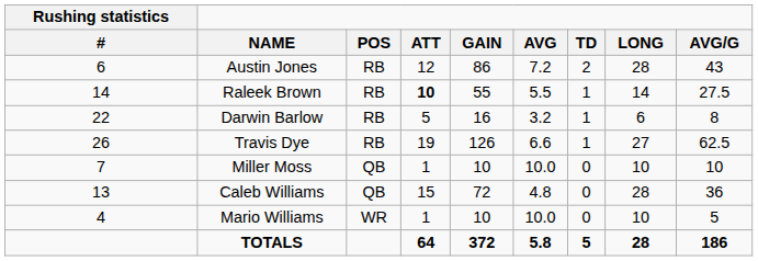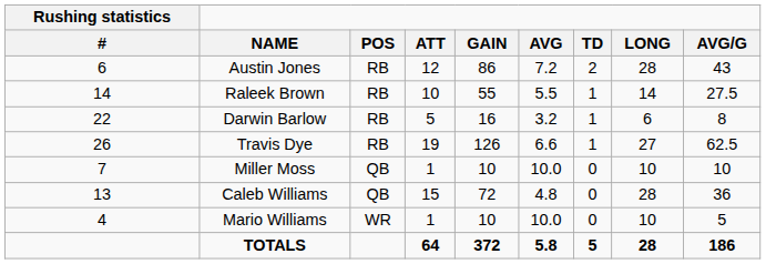Raleek Brown | ATT: bold -> normal
